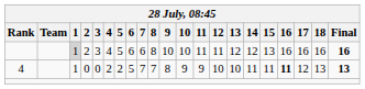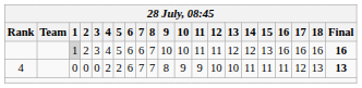row 3 | 8: 8 -> 7
row 4 | 1: 1 -> 0
row 4 | 6: 5 -> 6
row 4 | 16: bold -> normal
